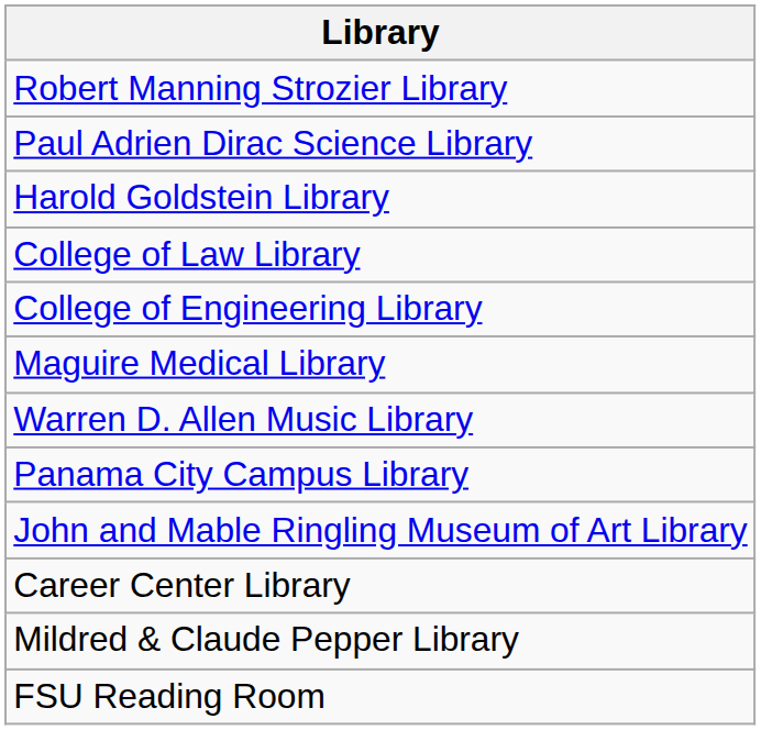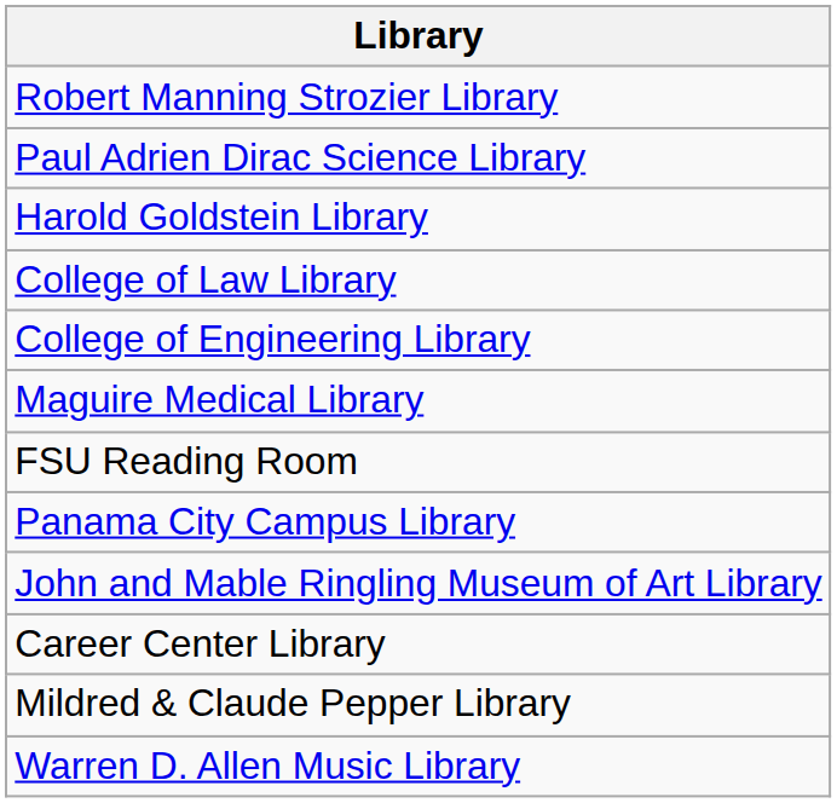row 8 | column 1: Warren D. Allen Music Library -> FSU Reading Room
row 13 | column 1: FSU Reading Room -> Warren D. Allen Music Library
